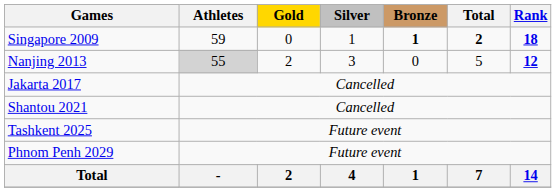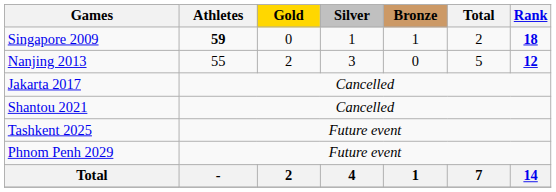Singapore 2009 | Athletes: normal -> bold
Singapore 2009 | Bronze: bold -> normal
Singapore 2009 | Total: bold -> normal
Nanjing 2013 | Athletes: lightgrey background -> no background
